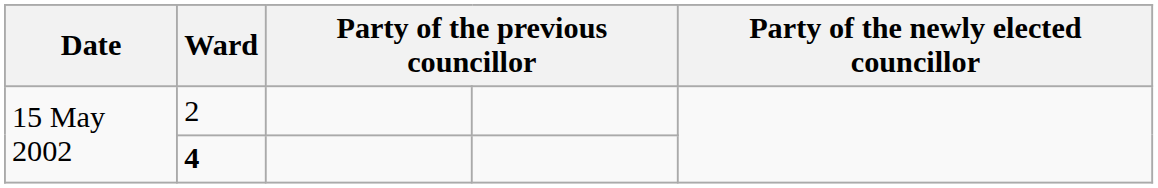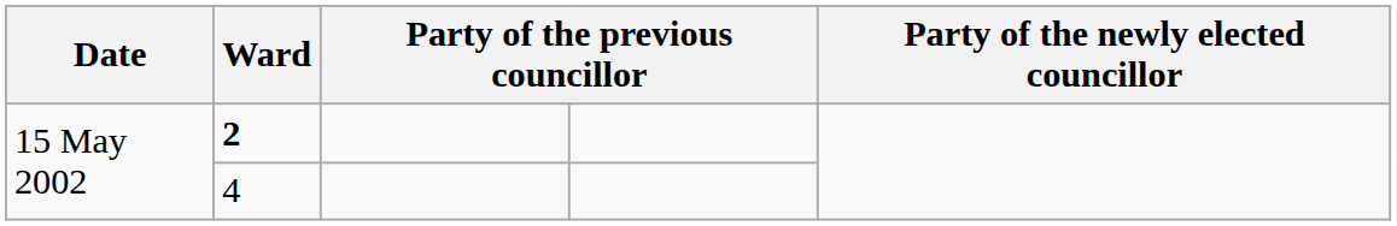2 | Ward: normal -> bold
4 | Ward: bold -> normal
